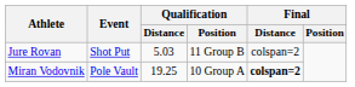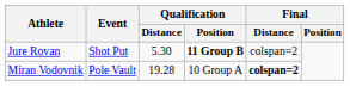Jure Rovan | Qualification / Distance: 5.03 -> 5.30
Jure Rovan | Qualification / Position: normal -> bold
Miran Vodovnik | Qualification / Distance: 19.25 -> 19.28
